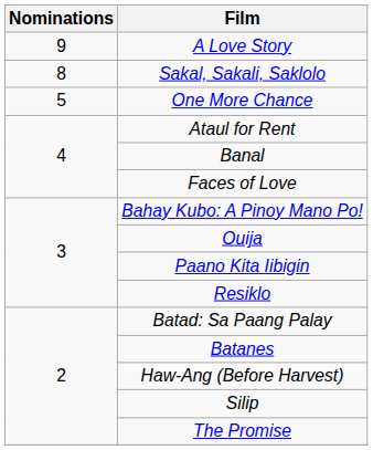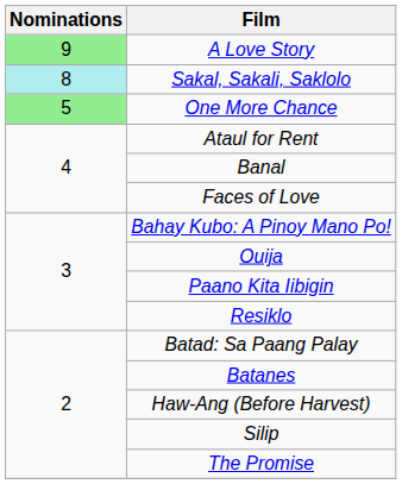A Love Story | Nominations: no background -> lightgreen background
Sakal, Sakali, Saklolo | Nominations: no background -> paleturquoise background
One More Chance | Nominations: no background -> lightgreen background
